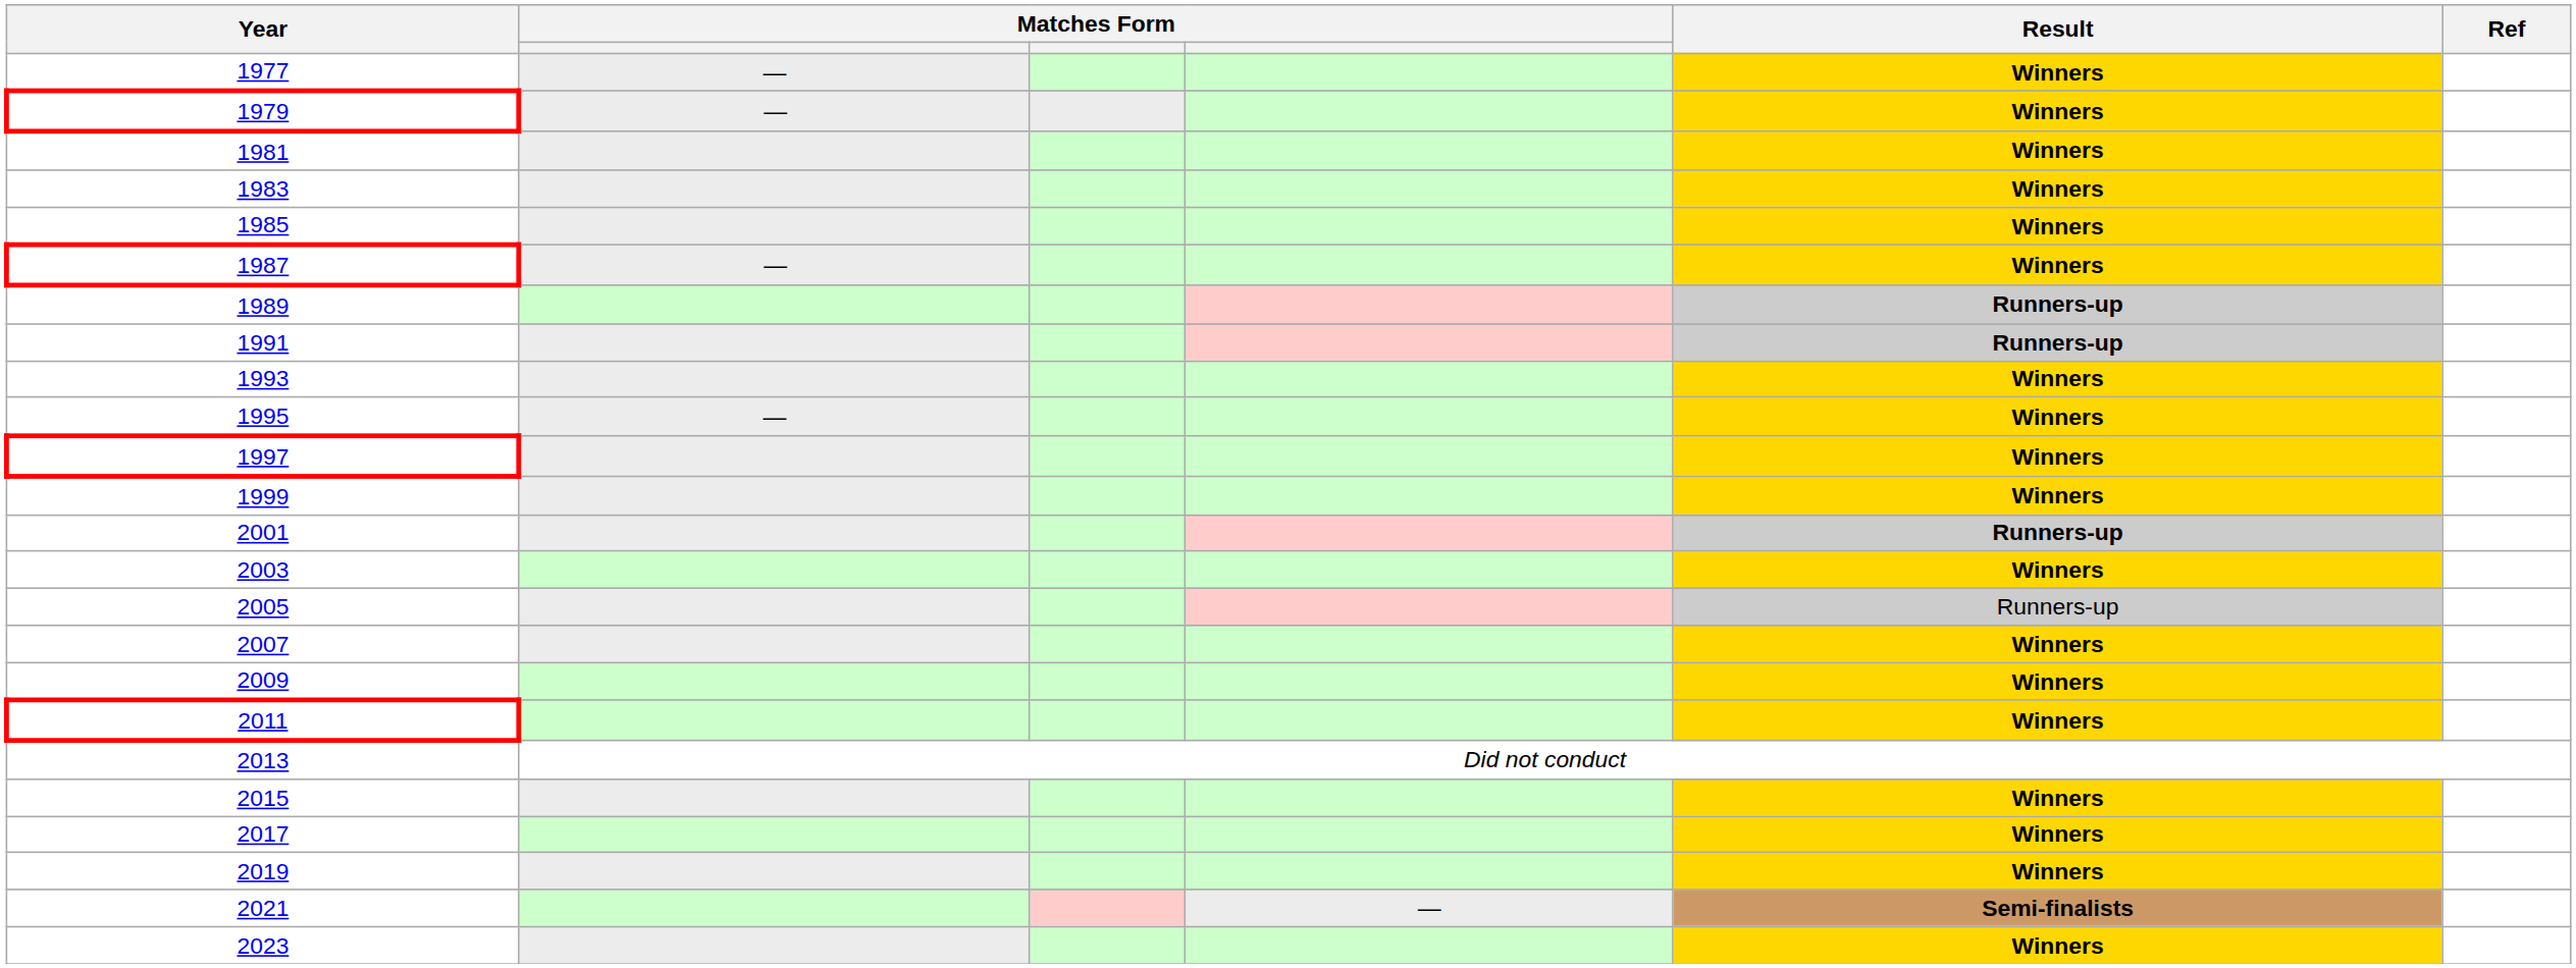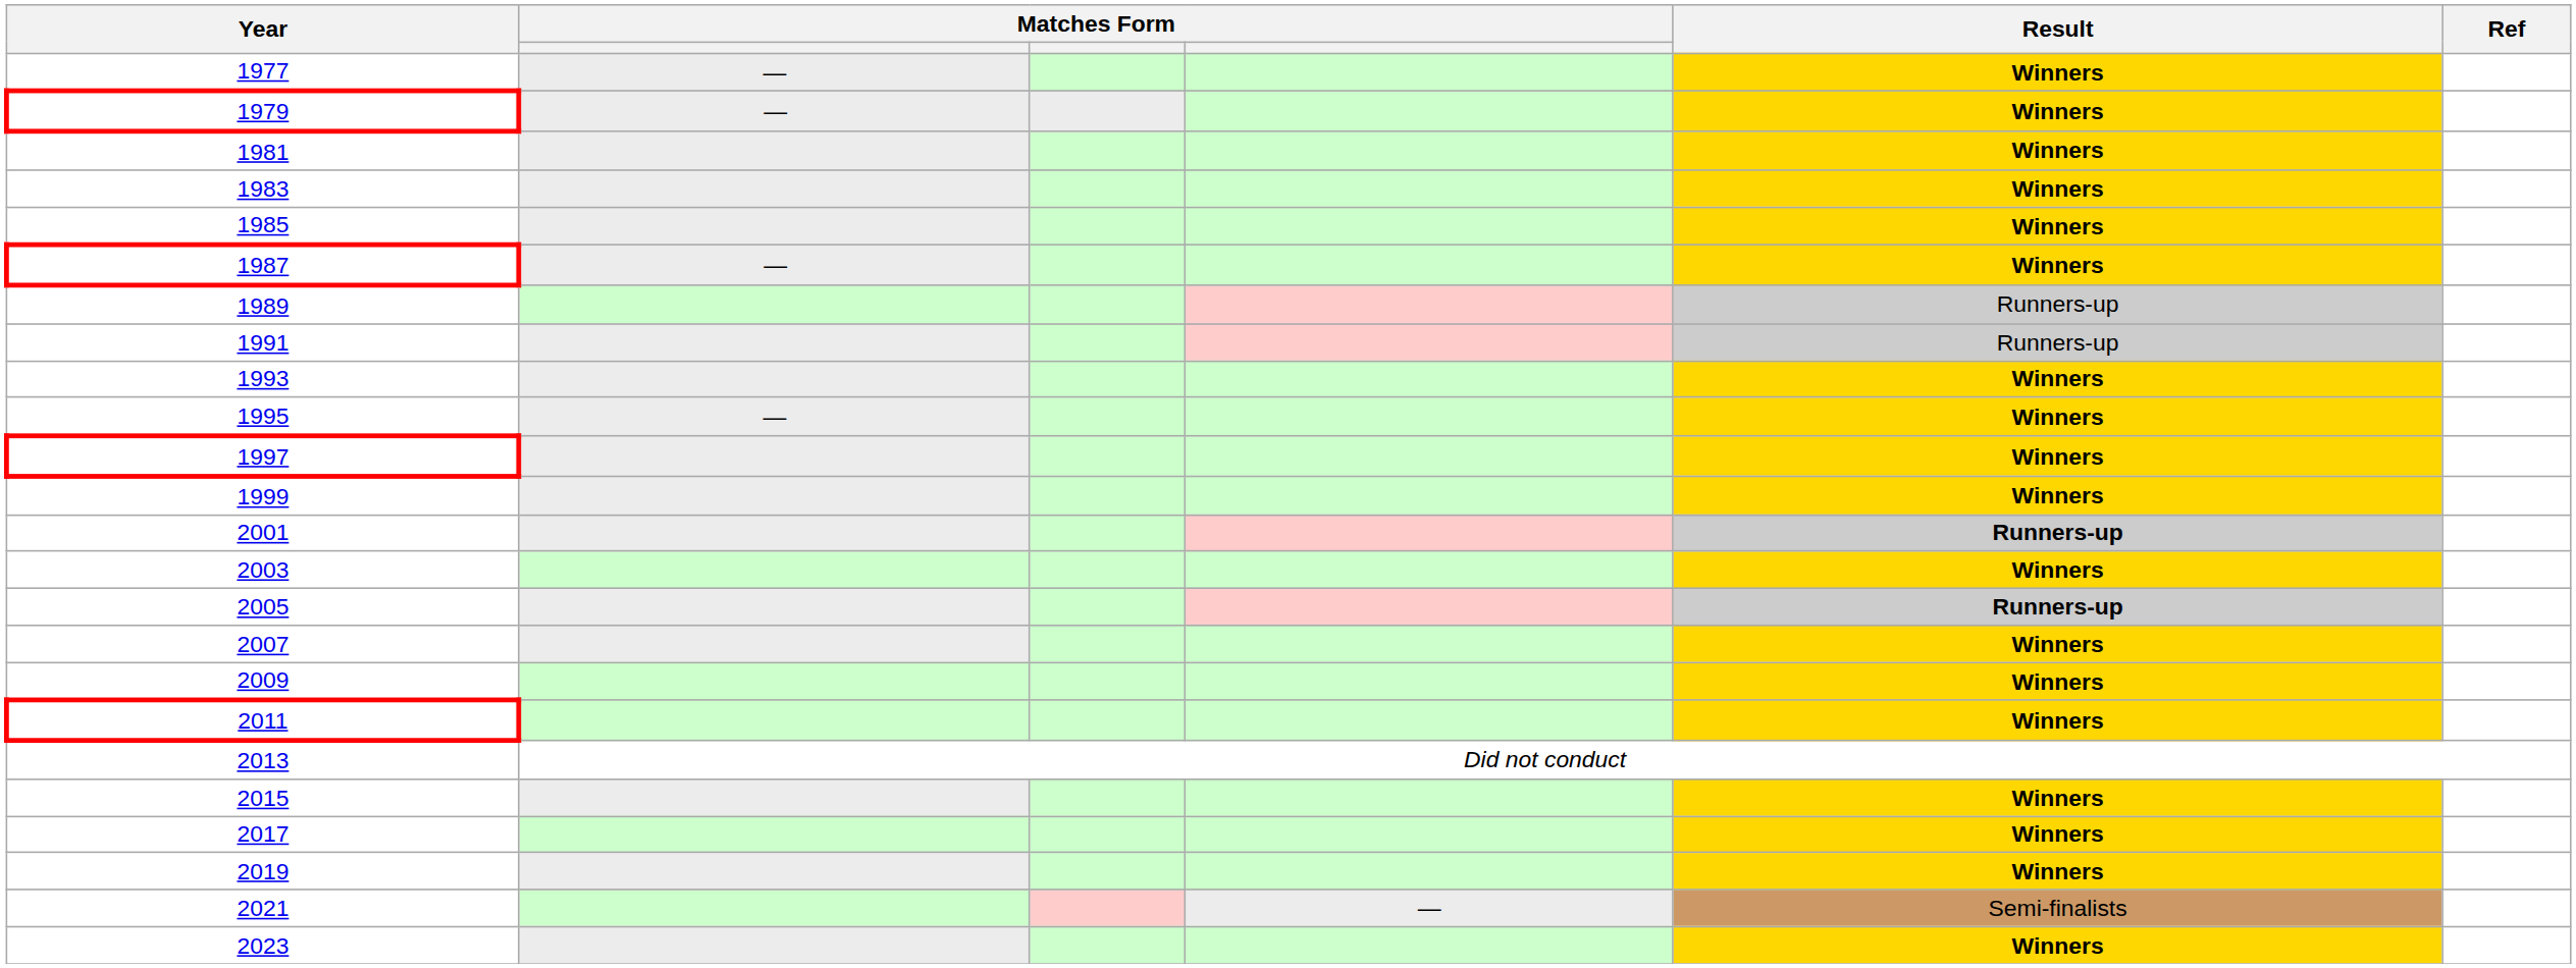1989 | Result: bold -> normal
1991 | Result: bold -> normal
2005 | Result: normal -> bold
2021 | Result: bold -> normal
